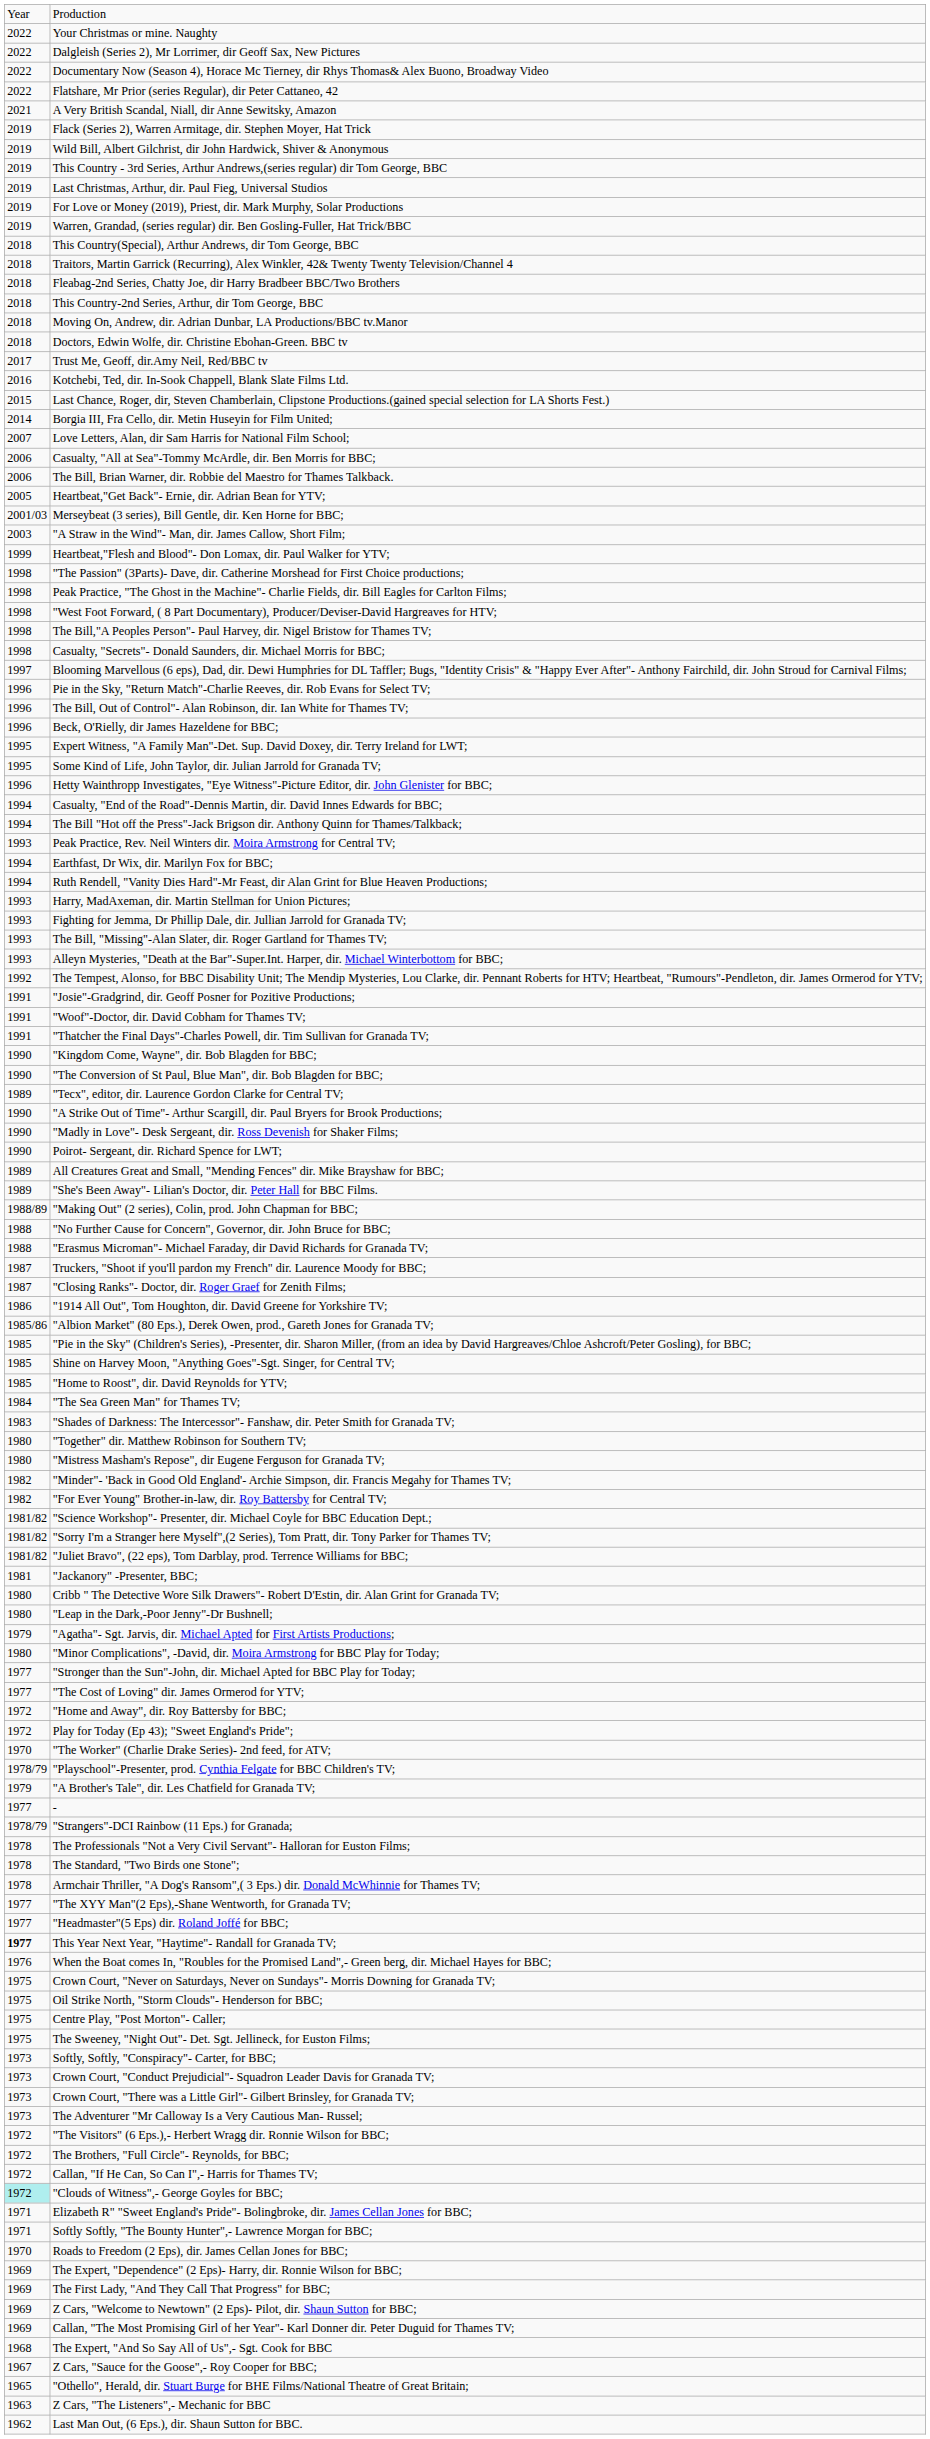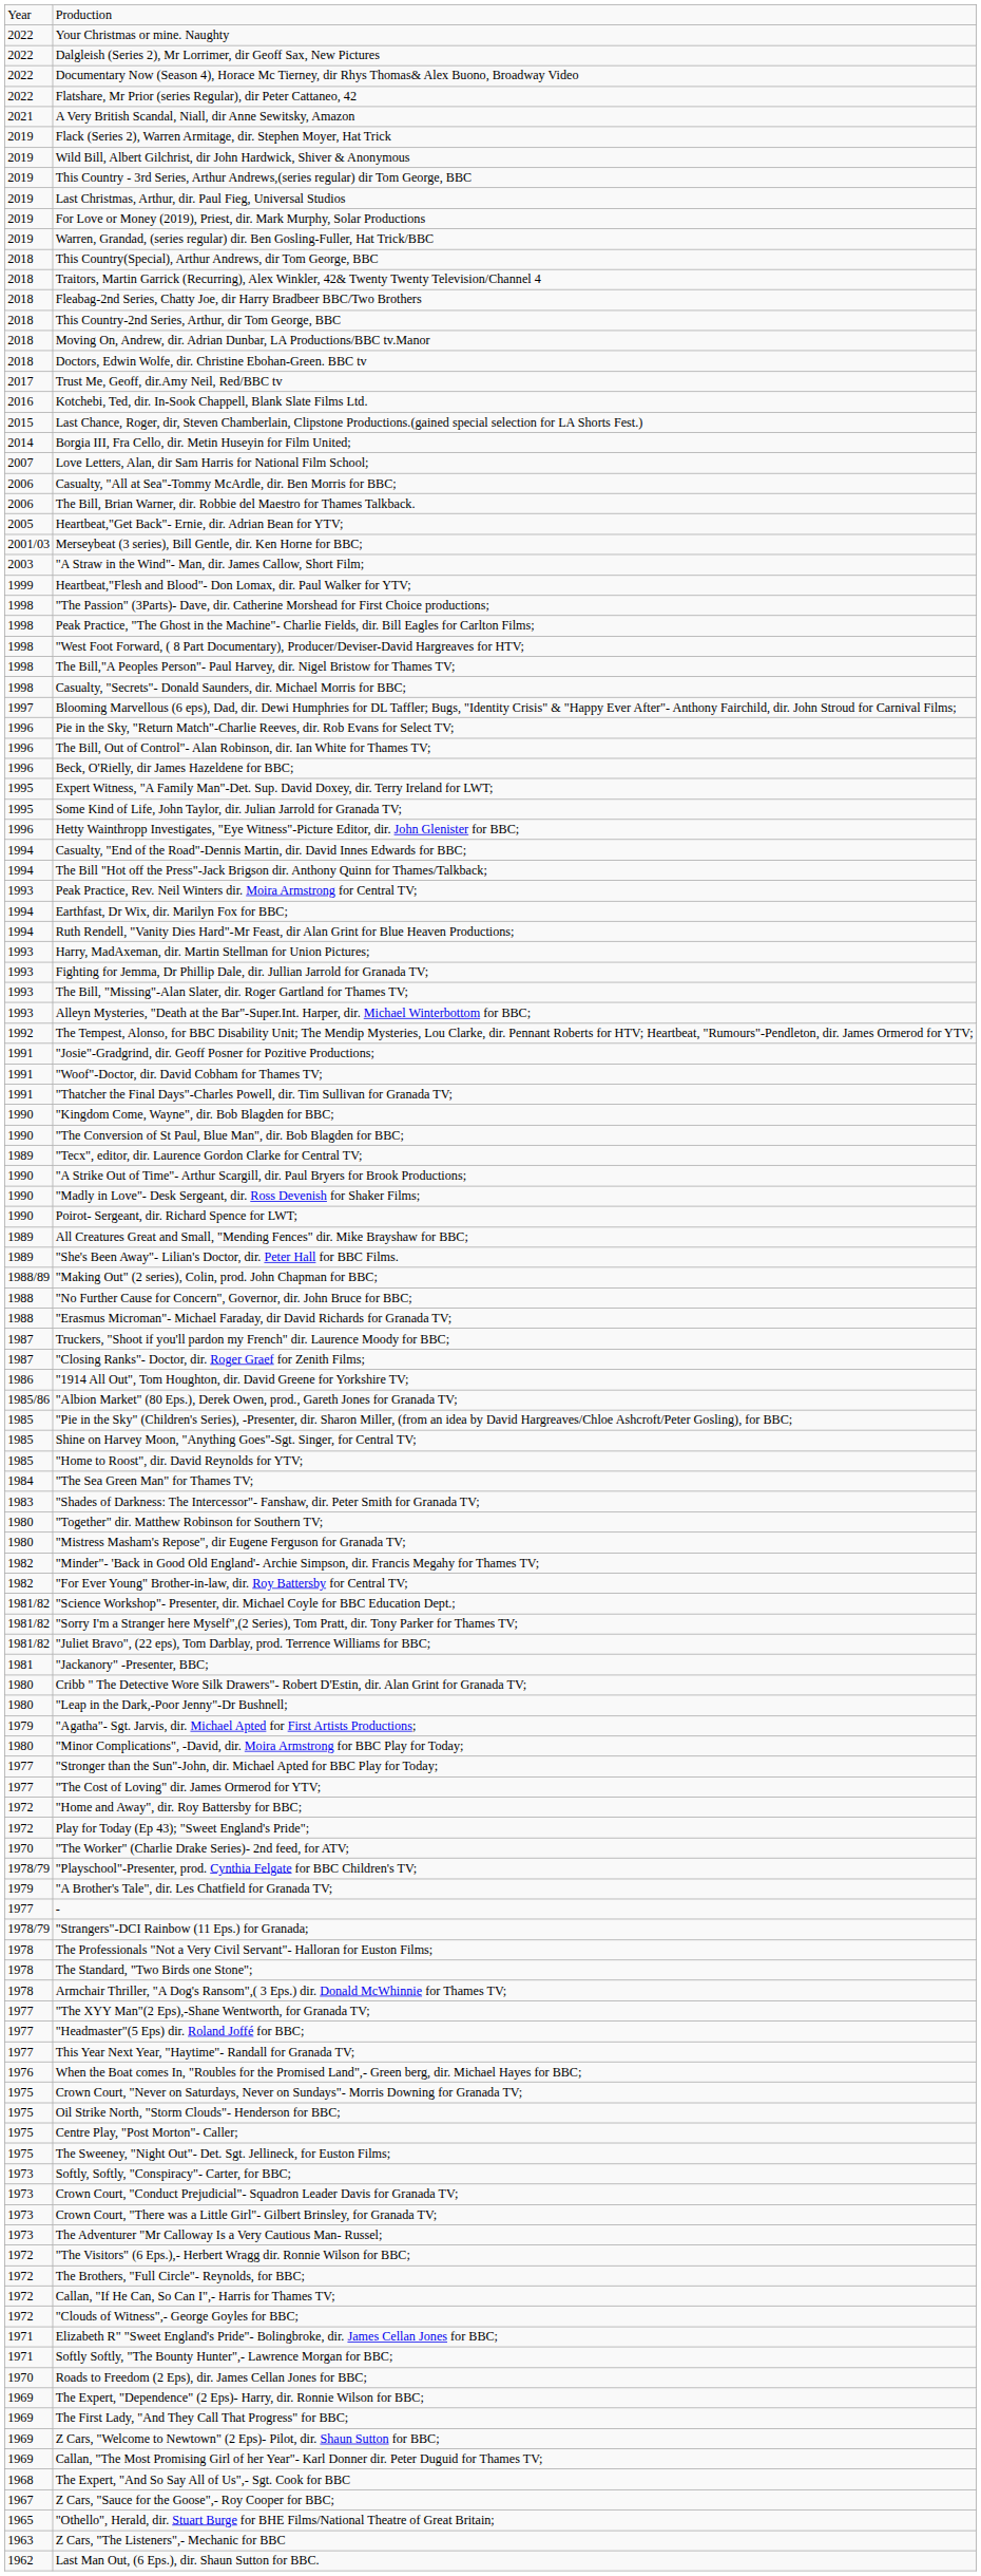This Year Next Year, "Haytime"- Randall for Granada TV; | column 1: bold -> normal
"Clouds of Witness",- George Goyles for BBC; | column 1: paleturquoise background -> no background
